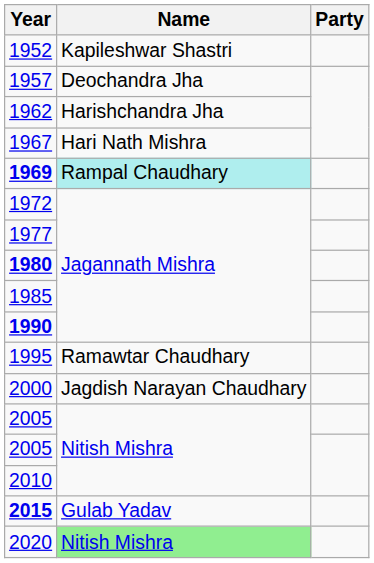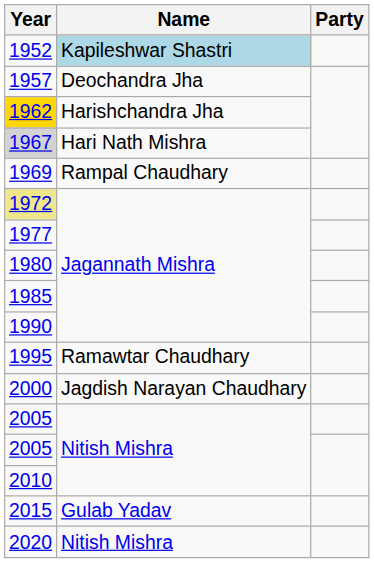1952 | Name: no background -> lightblue background
1962 | Year: no background -> gold background
1967 | Year: no background -> lightgrey background
1969 | Year: bold -> normal
1969 | Name: paleturquoise background -> no background
1972 | Year: no background -> khaki background
1980 | Year: bold -> normal
1990 | Year: bold -> normal
2015 | Year: bold -> normal
2020 | Name: lightgreen background -> no background
